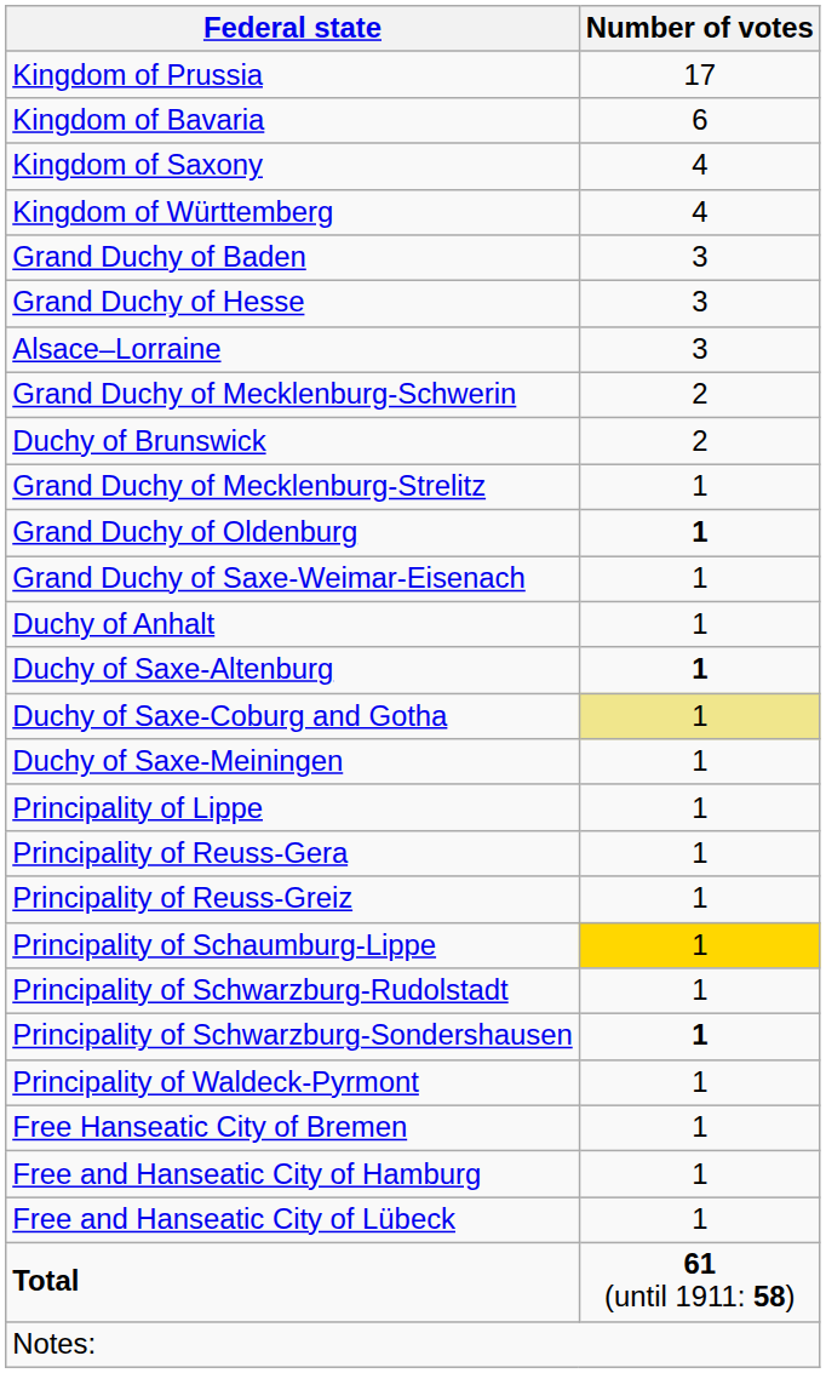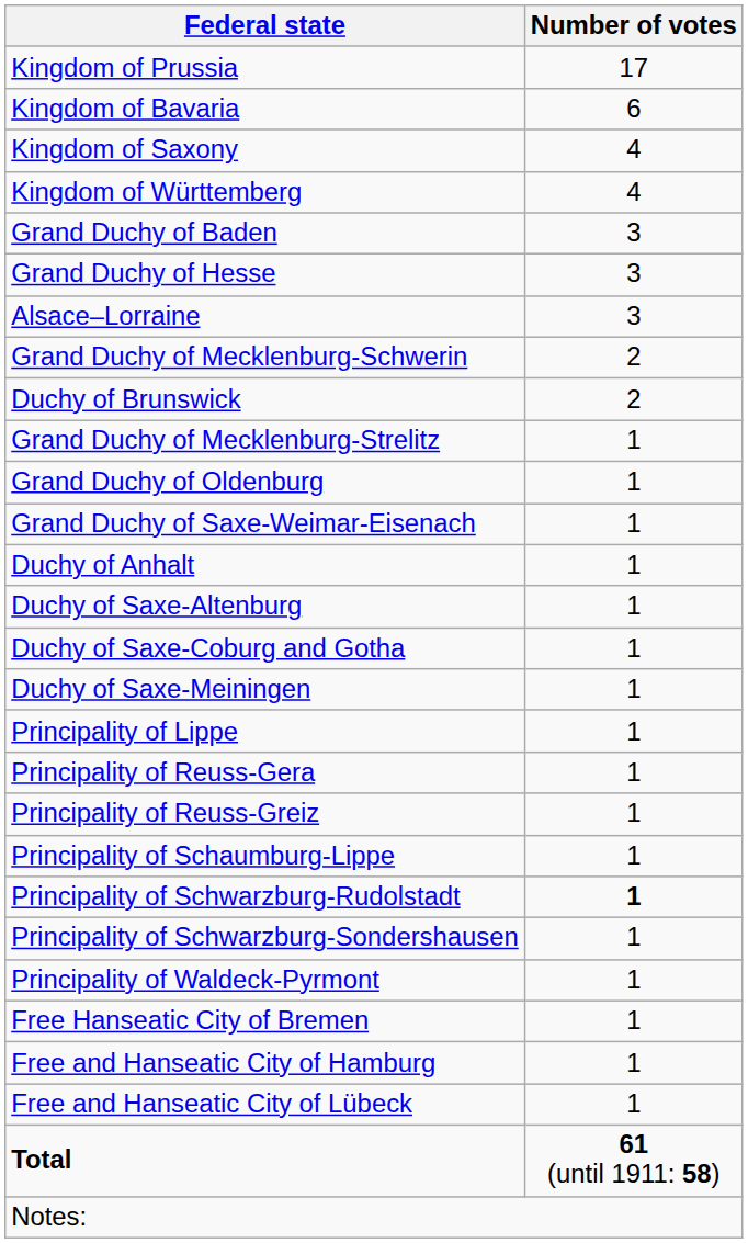Grand Duchy of Oldenburg | Number of votes: bold -> normal
Duchy of Saxe-Altenburg | Number of votes: bold -> normal
Duchy of Saxe-Coburg and Gotha | Number of votes: khaki background -> no background
Principality of Schaumburg-Lippe | Number of votes: gold background -> no background
Principality of Schwarzburg-Rudolstadt | Number of votes: normal -> bold
Principality of Schwarzburg-Sondershausen | Number of votes: bold -> normal
